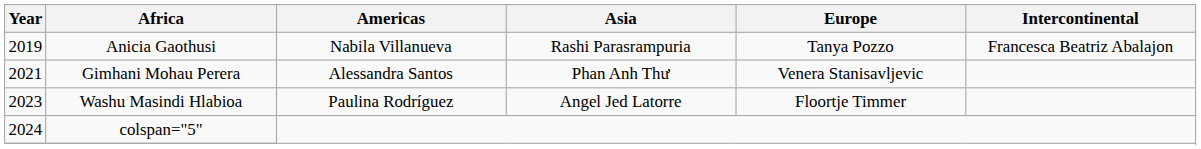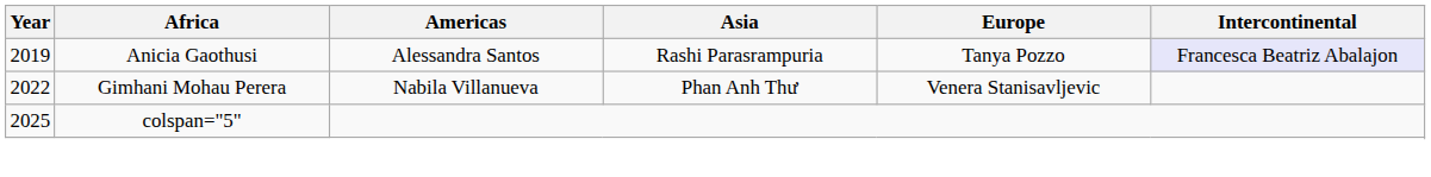Anicia Gaothusi | Americas: Nabila Villanueva -> Alessandra Santos
Anicia Gaothusi | Intercontinental: no background -> lavender background
Gimhani Mohau Perera | Year: 2021 -> 2022
Gimhani Mohau Perera | Americas: Alessandra Santos -> Nabila Villanueva
- row: 2023 | Washu Masindi Hlabioa | Paulina Rodríguez | Angel Jed Latorre | Floortje Timmer
colspan="5" | Year: 2024 -> 2025
